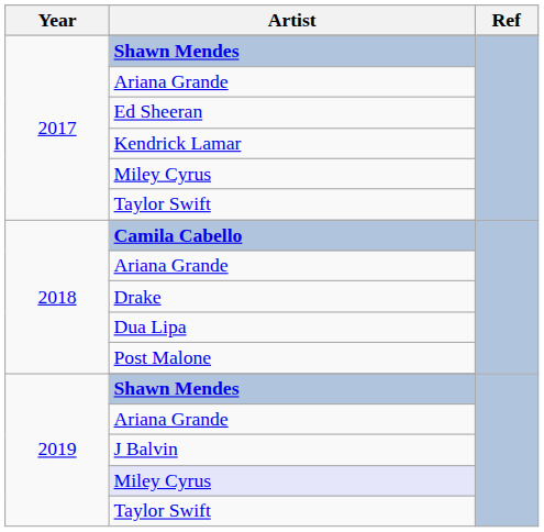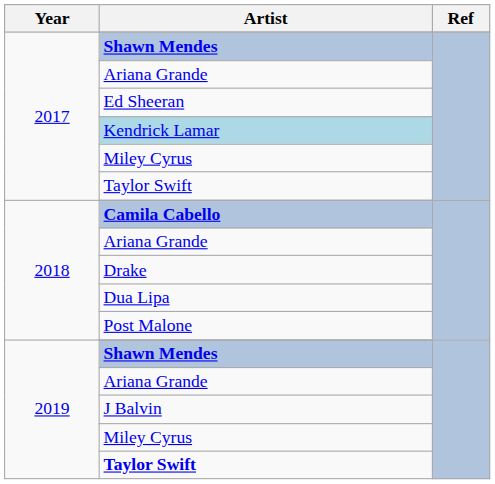Kendrick Lamar | Artist: no background -> lightblue background
2019 / Miley Cyrus | Artist: lavender background -> no background
2019 / Taylor Swift | Artist: normal -> bold
